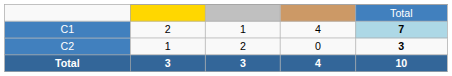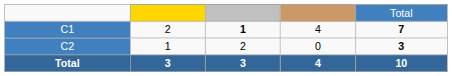C1 | column 3: normal -> bold
C1 | column 5: lightblue background -> no background
